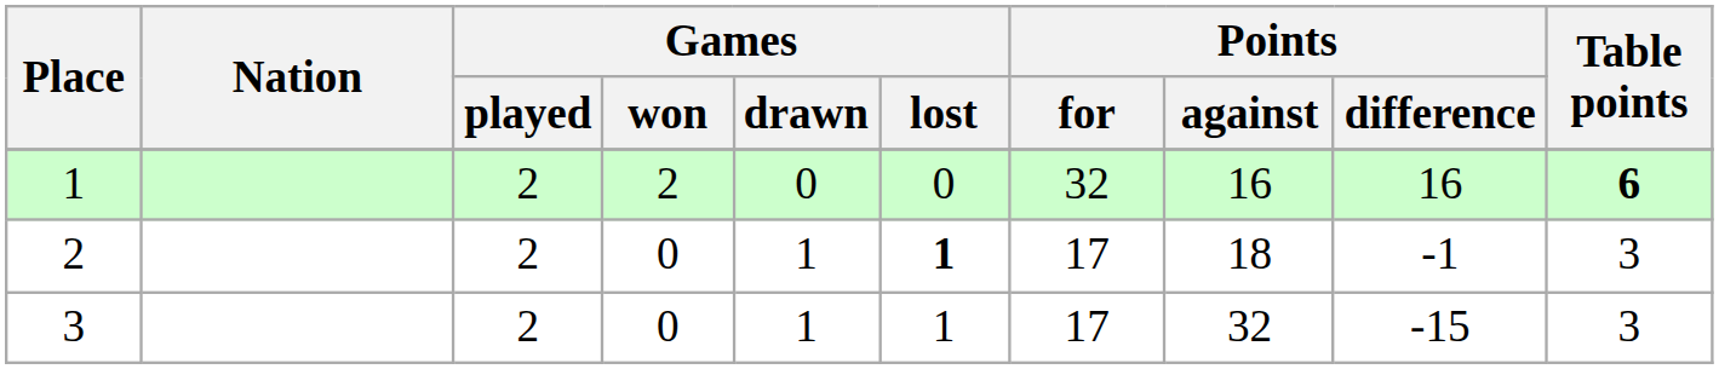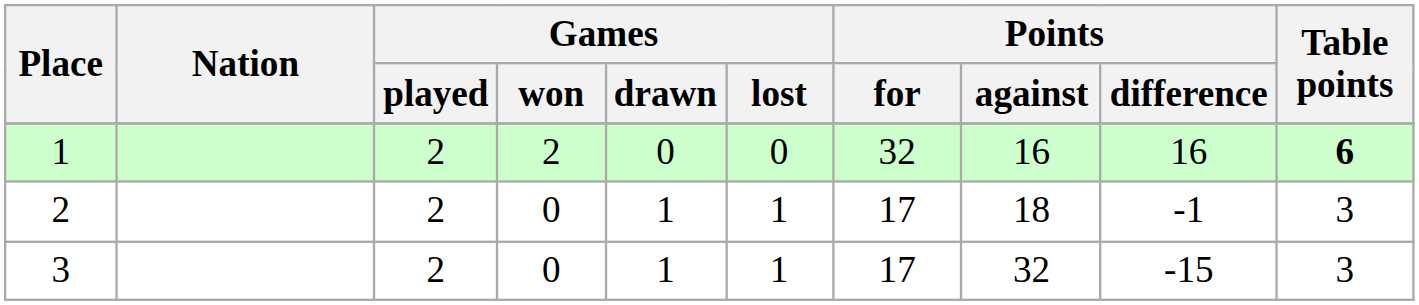row 4 | Games / lost: bold -> normal
